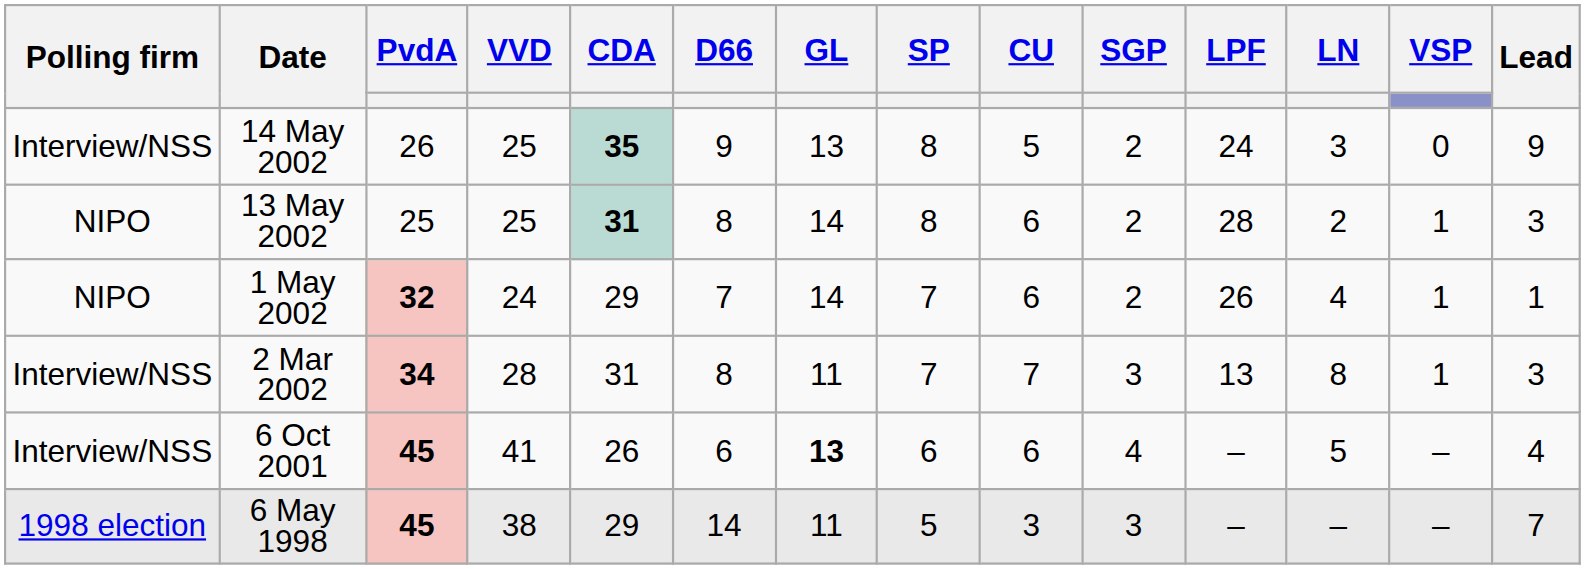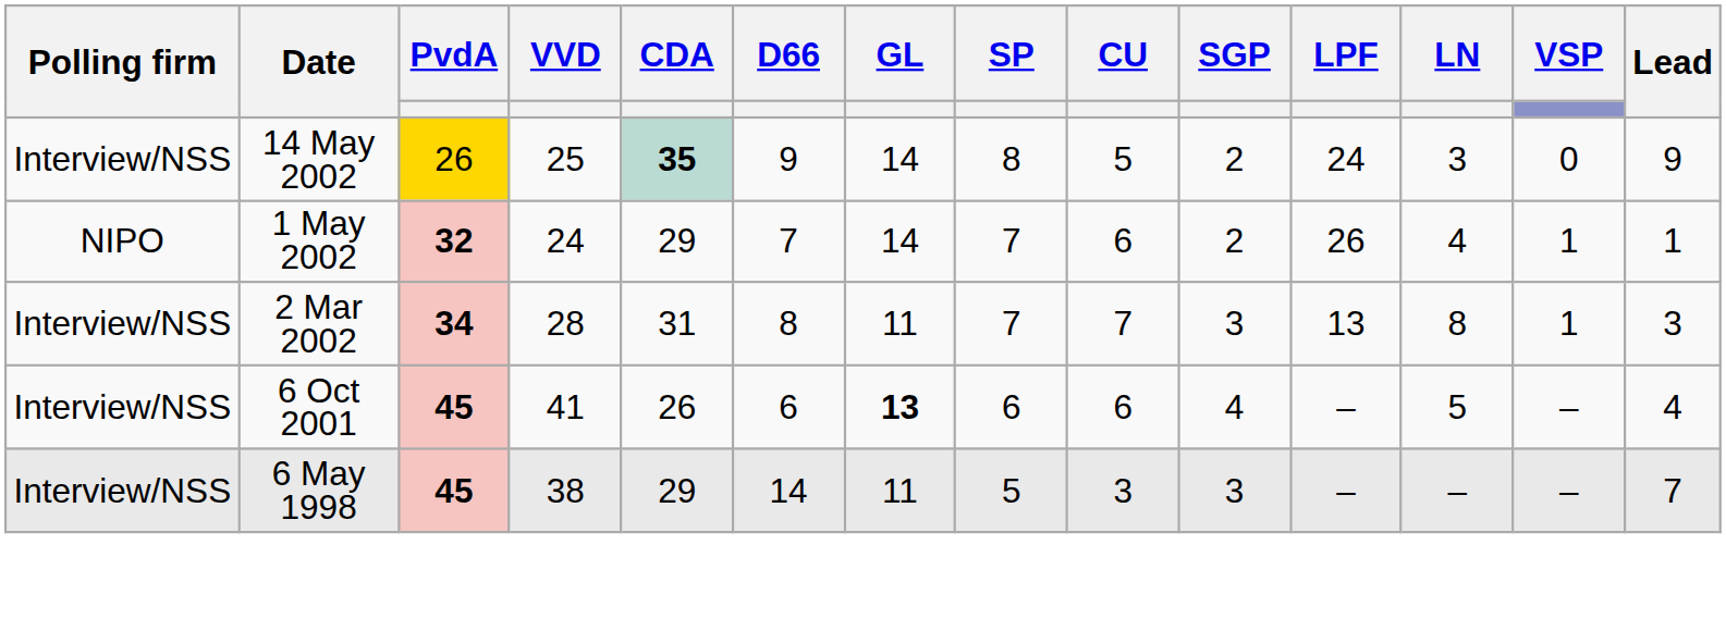14 May 2002 | PvdA: no background -> gold background
14 May 2002 | GL: 13 -> 14
- row: NIPO | 13 May 2002 | 25 | 25 | 31 | 8 | 14 | 8 | 6 | 2 | 28 | 2 | 1 | 3
6 May 1998 | Polling firm: 1998 election -> Interview/NSS
